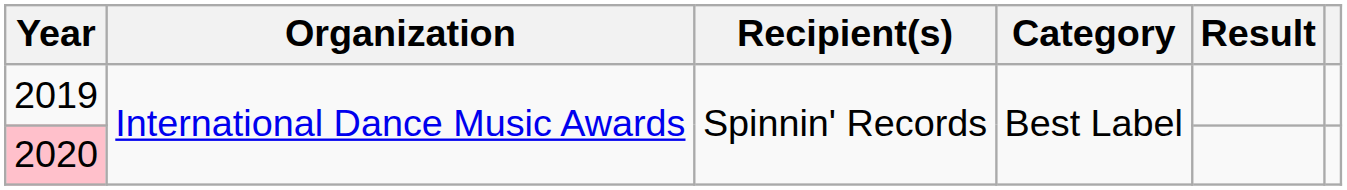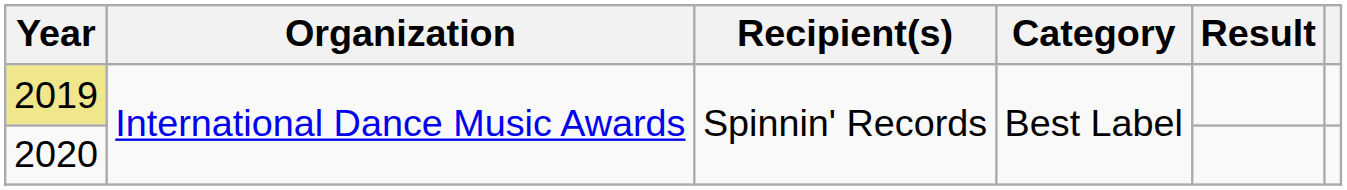2019 | Year: no background -> khaki background
2020 | Year: pink background -> no background
